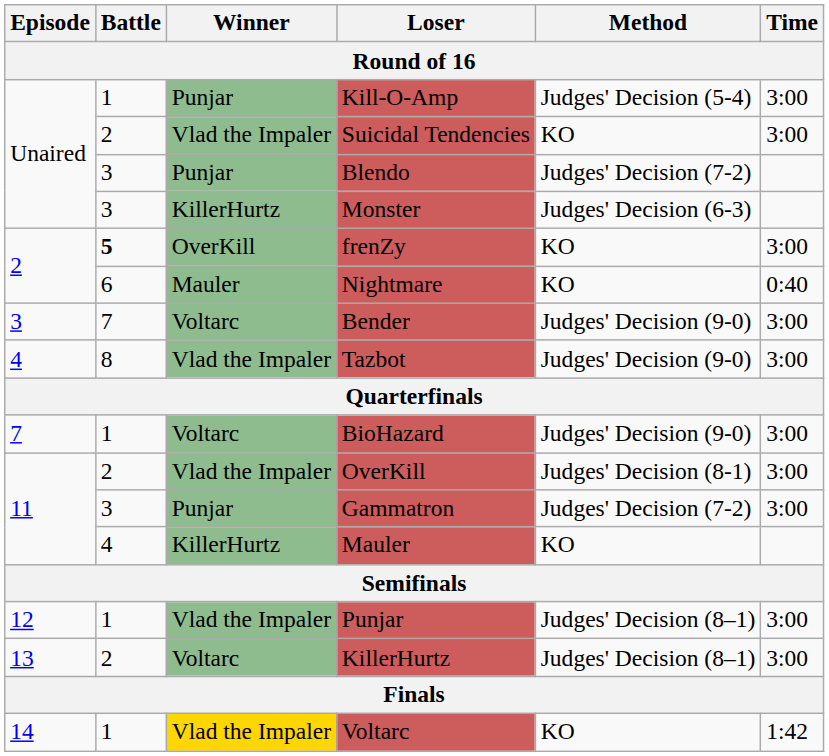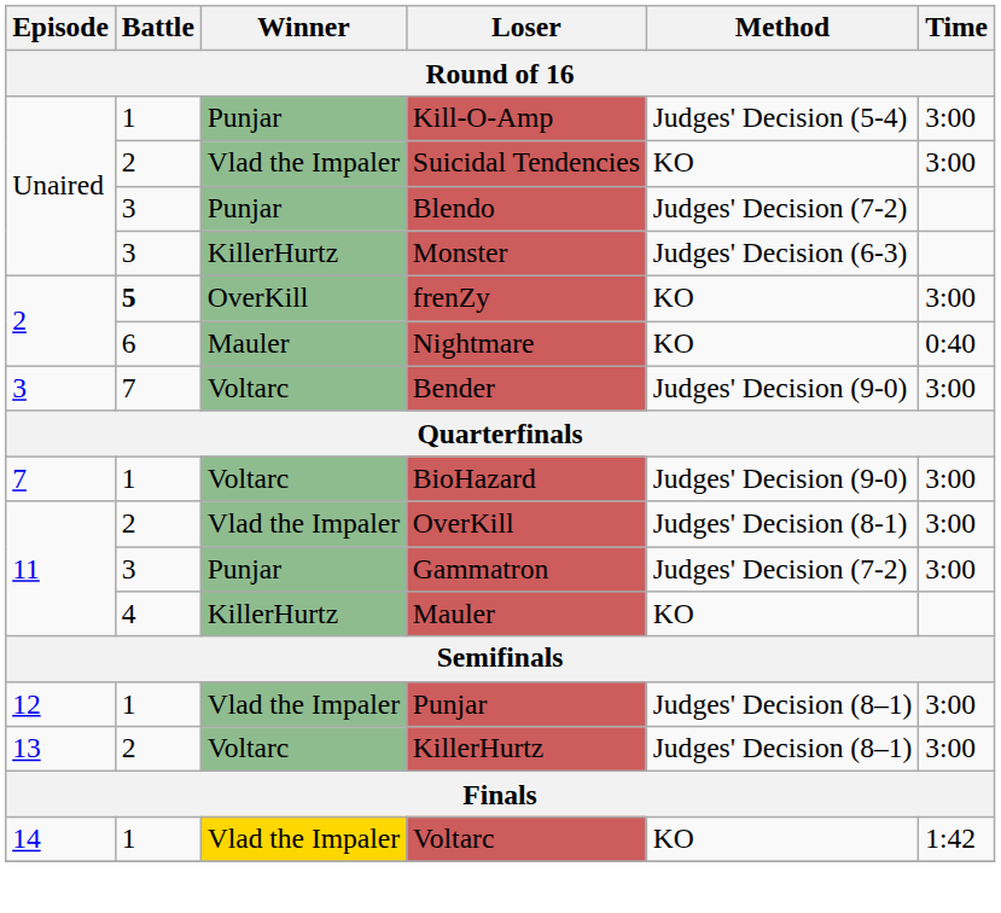- row: 4 | 8 | Vlad the Impaler | Tazbot | Judges' Decision (9-0) | 3:00
